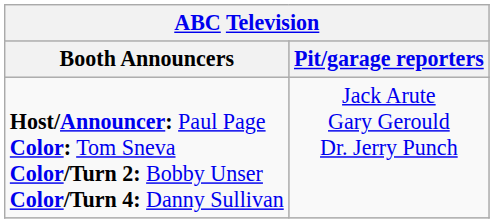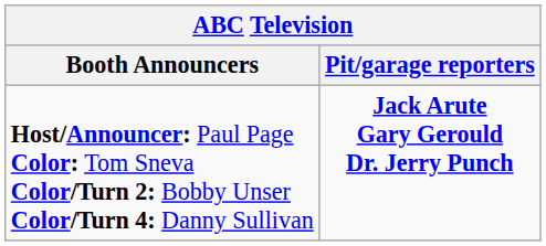row 3 | Pit/garage reporters: normal -> bold
